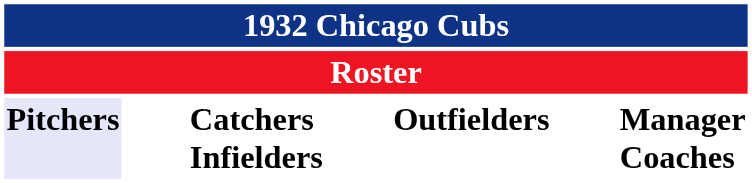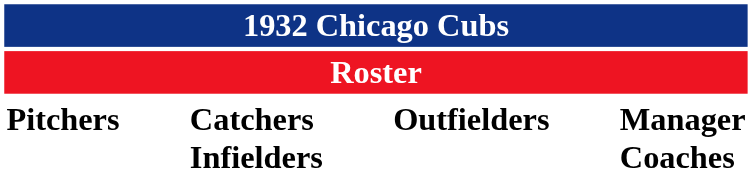Pitchers | column 1: lavender background -> no background
